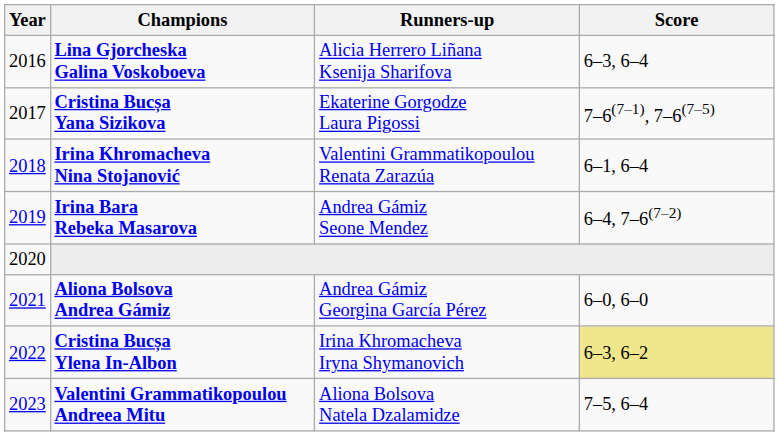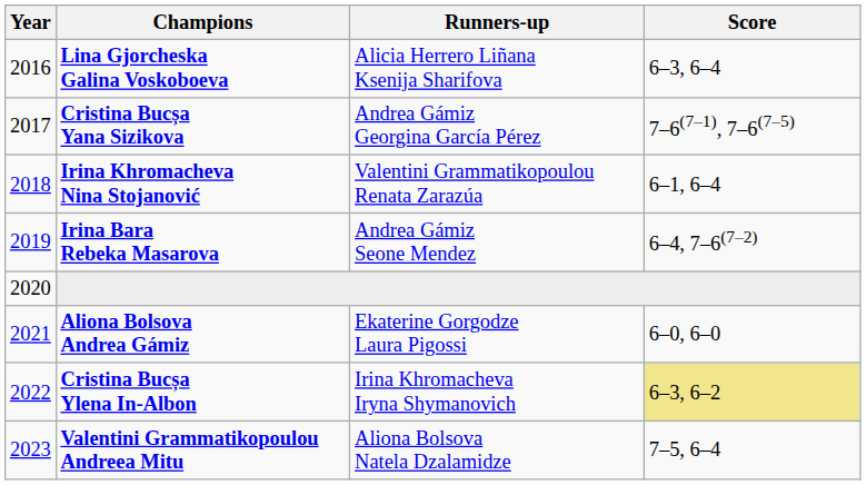Cristina Bucșa Yana Sizikova | Runners-up: Ekaterine Gorgodze Laura Pigossi -> Andrea Gámiz Georgina García Pérez
Aliona Bolsova Andrea Gámiz | Runners-up: Andrea Gámiz Georgina García Pérez -> Ekaterine Gorgodze Laura Pigossi
